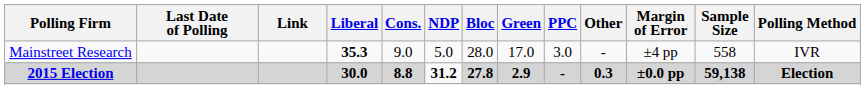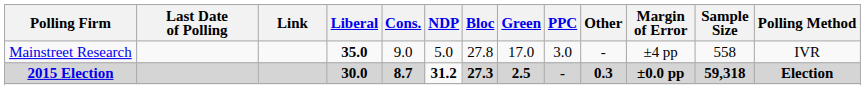Mainstreet Research | Liberal: 35.3 -> 35.0
Mainstreet Research | Bloc: 28.0 -> 27.8
2015 Election | Cons.: 8.8 -> 8.7
2015 Election | Bloc: 27.8 -> 27.3
2015 Election | Green: 2.9 -> 2.5
2015 Election | Sample Size: 59,138 -> 59,318
